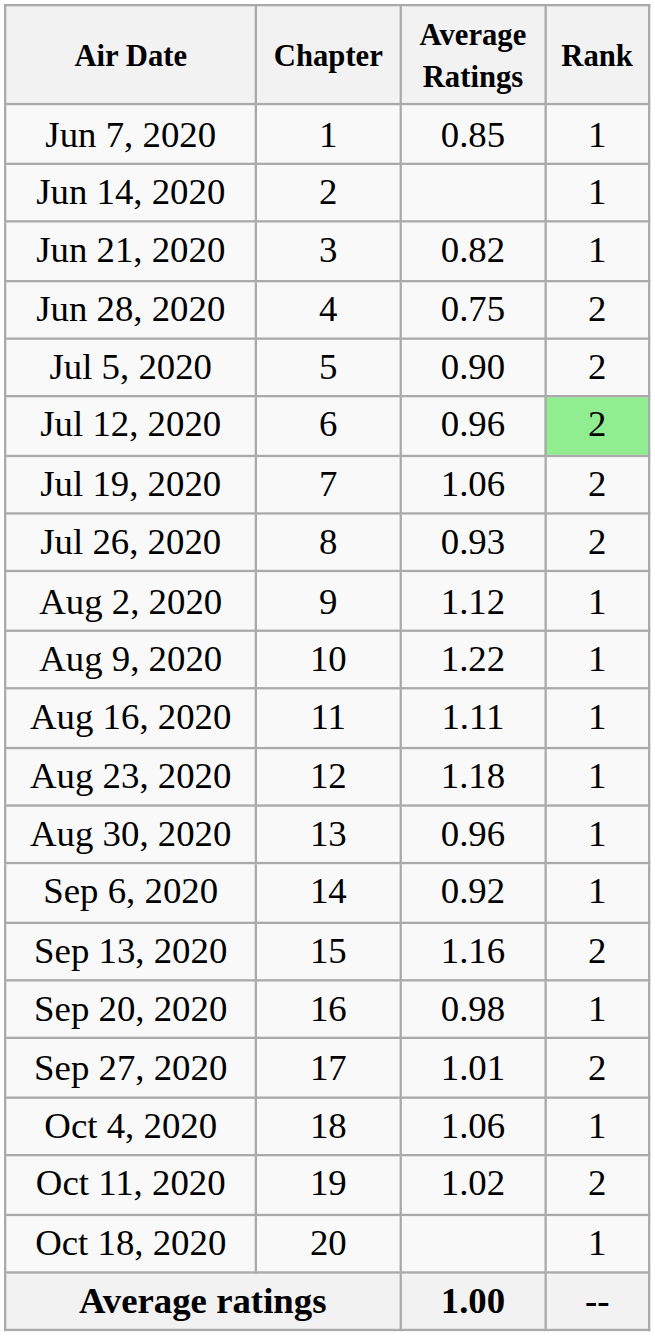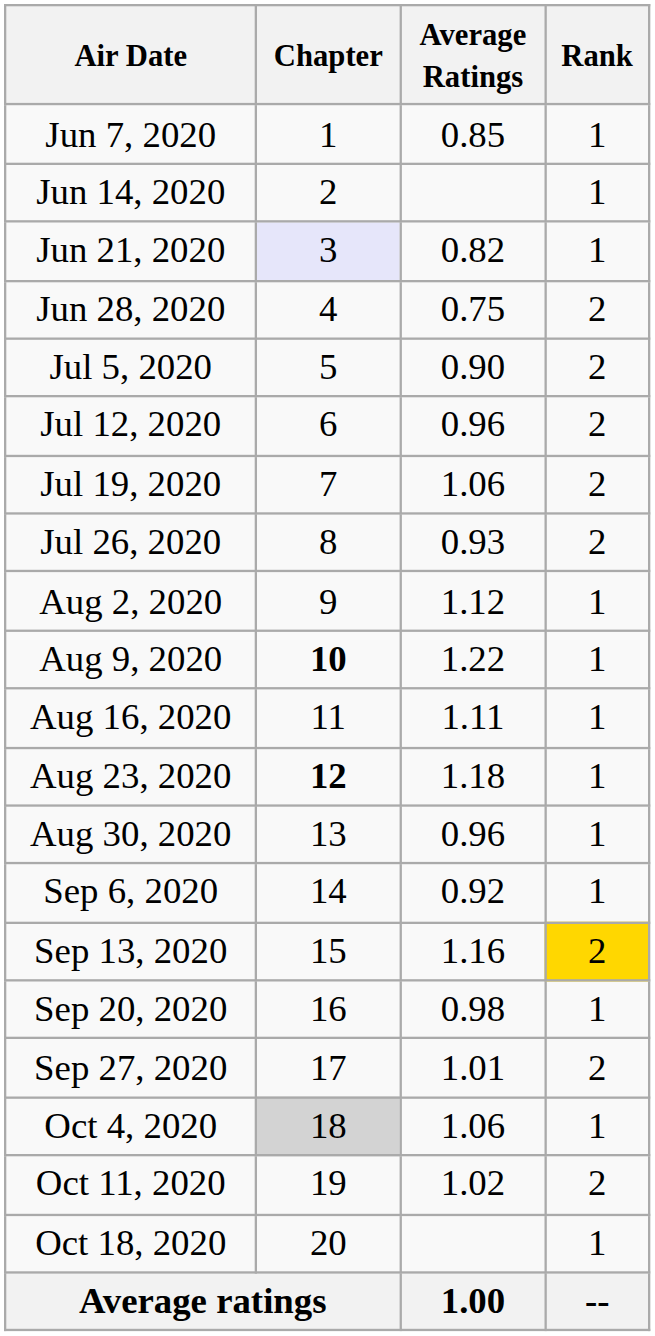Jun 21, 2020 | Chapter: no background -> lavender background
Jul 12, 2020 | Rank: lightgreen background -> no background
Aug 9, 2020 | Chapter: normal -> bold
Aug 23, 2020 | Chapter: normal -> bold
Sep 13, 2020 | Rank: no background -> gold background
Oct 4, 2020 | Chapter: no background -> lightgrey background
